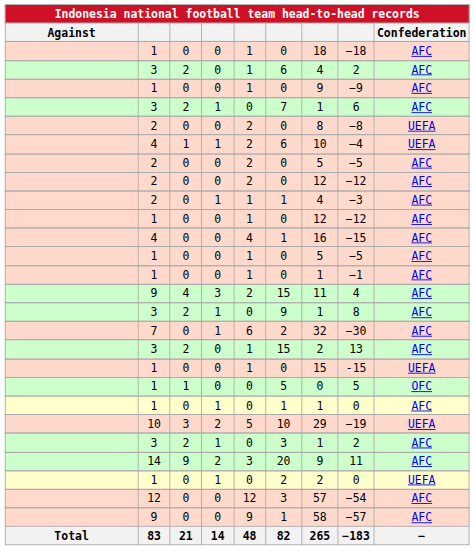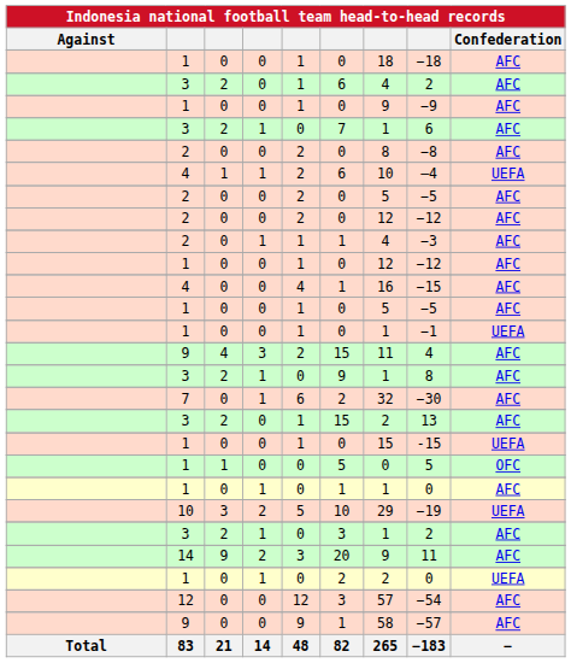row 7 | Confederation: UEFA -> AFC
row 15 | Confederation: AFC -> UEFA
